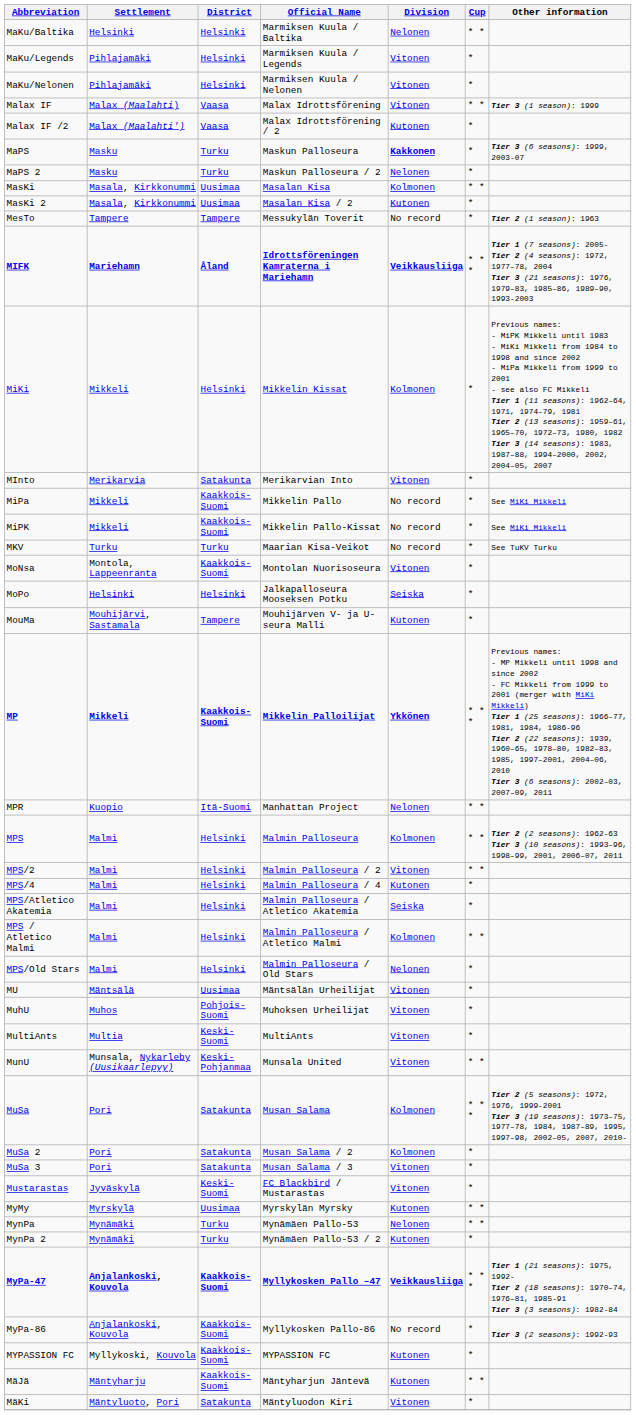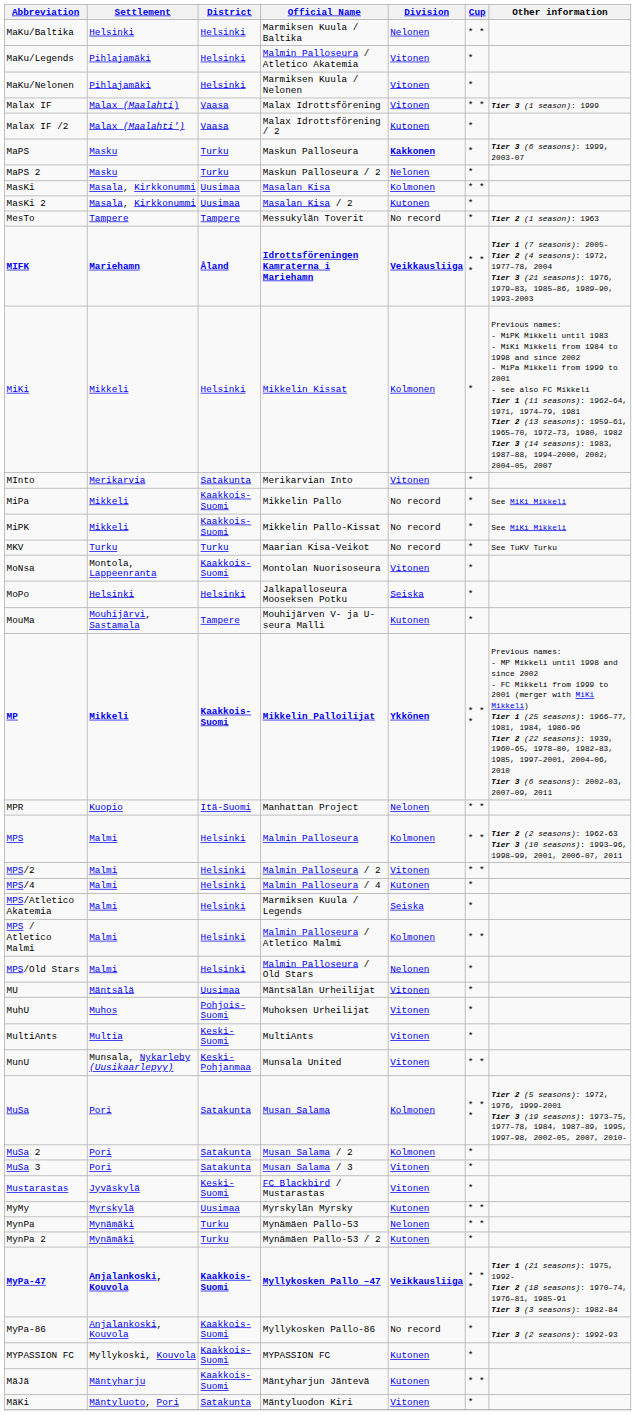MaKu/Legends | Official Name: Marmiksen Kuula / Legends -> Malmin Palloseura / Atletico Akatemia
MPS/Atletico Akatemia | Official Name: Malmin Palloseura / Atletico Akatemia -> Marmiksen Kuula / Legends
